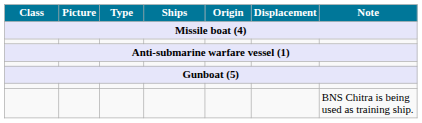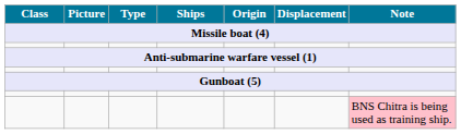row 8 | Note: no background -> pink background
